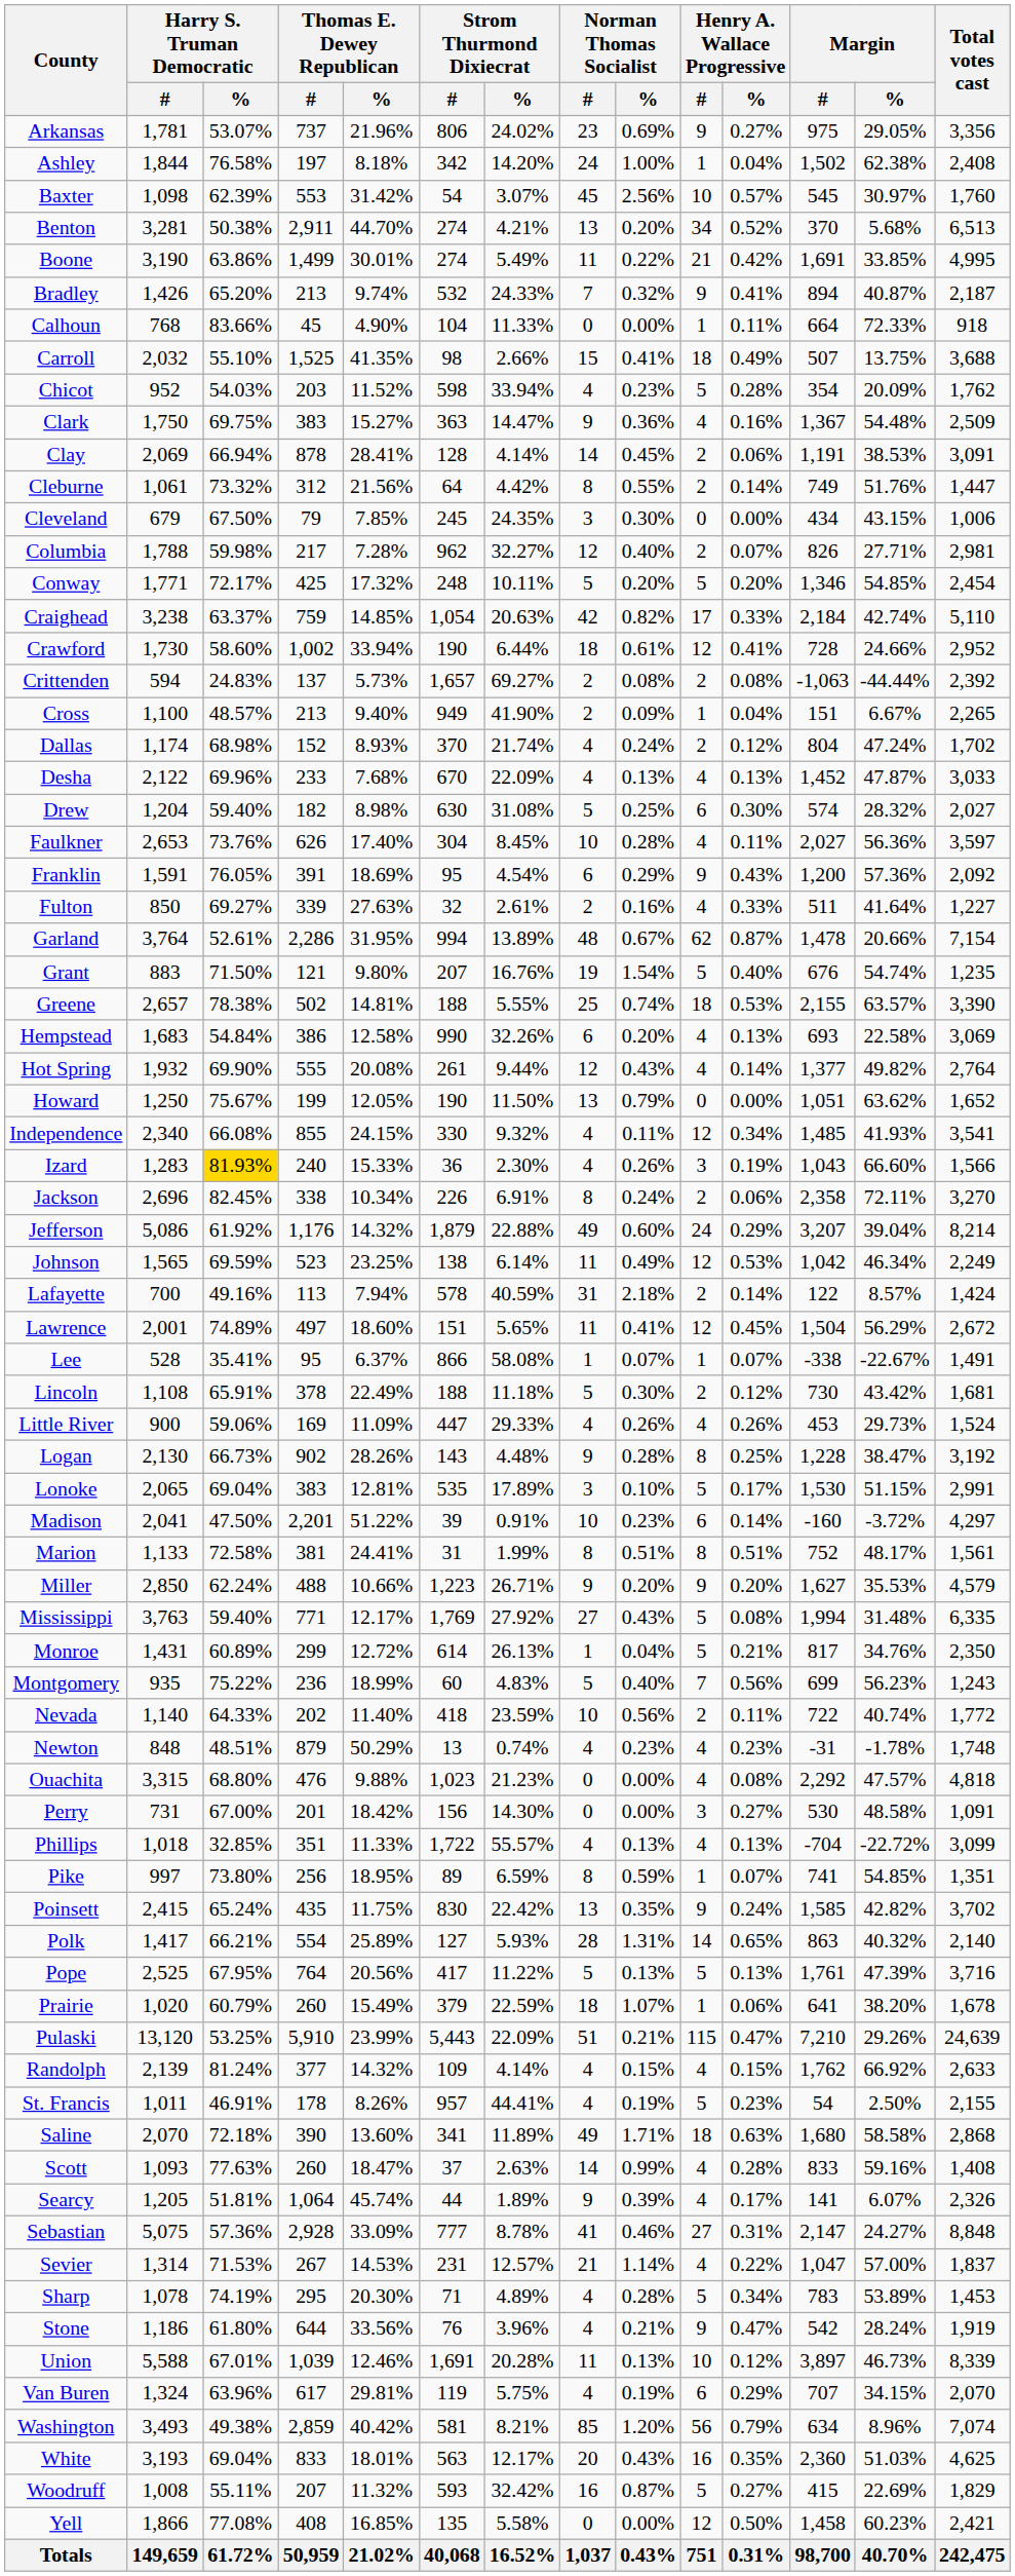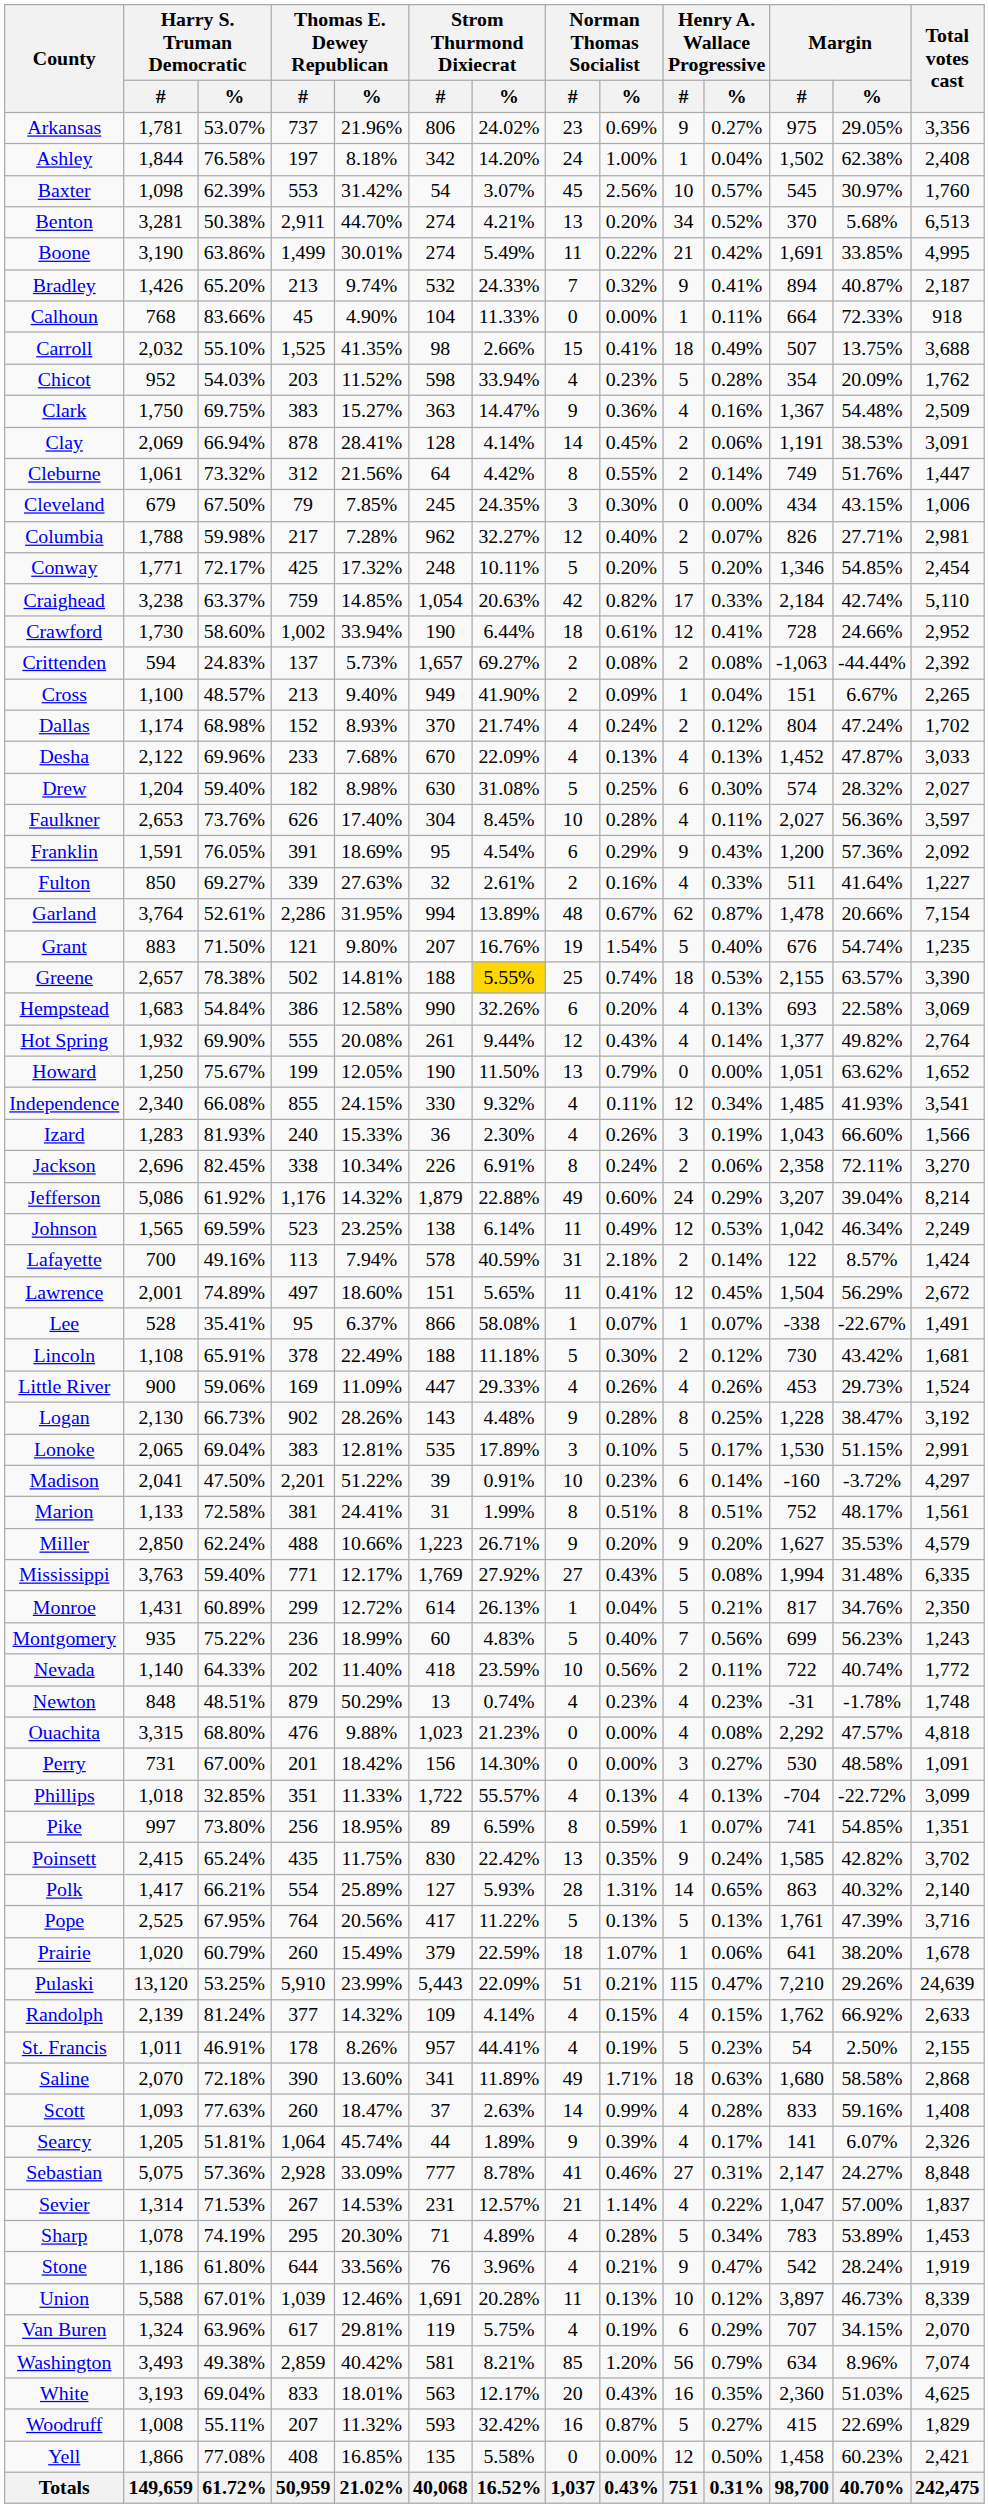Greene | Strom Thurmond Dixiecrat / %: no background -> gold background
Izard | Harry S. Truman Democratic / %: gold background -> no background
